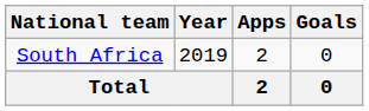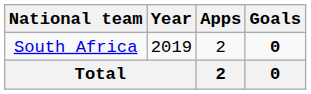South Africa | Goals: normal -> bold
